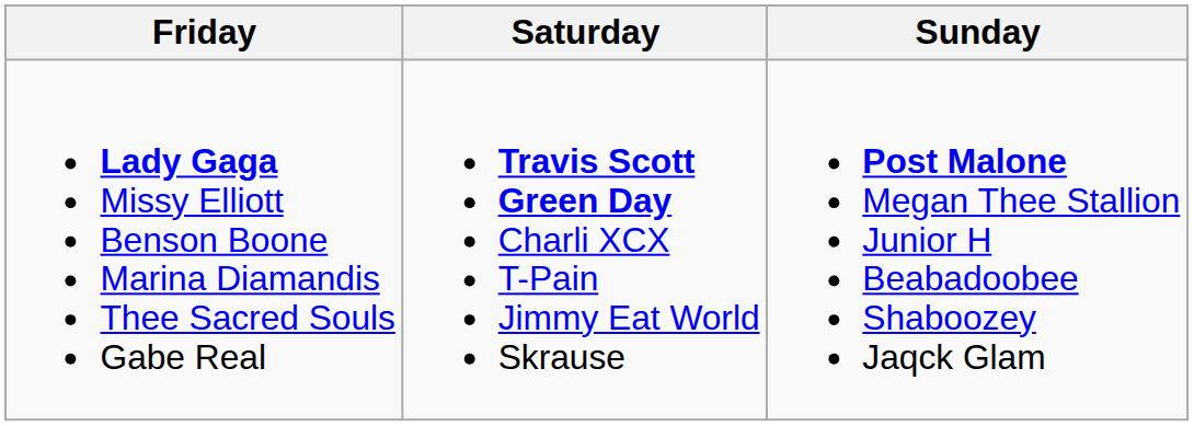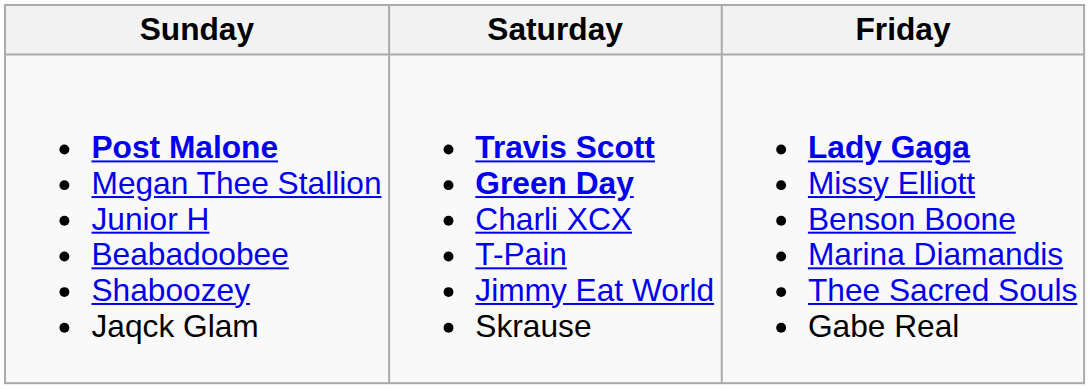columns swapped: Friday <-> Sunday
